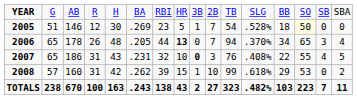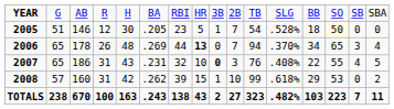2005 | column 6: .269 -> .205
2006 | column 6: .205 -> .269
